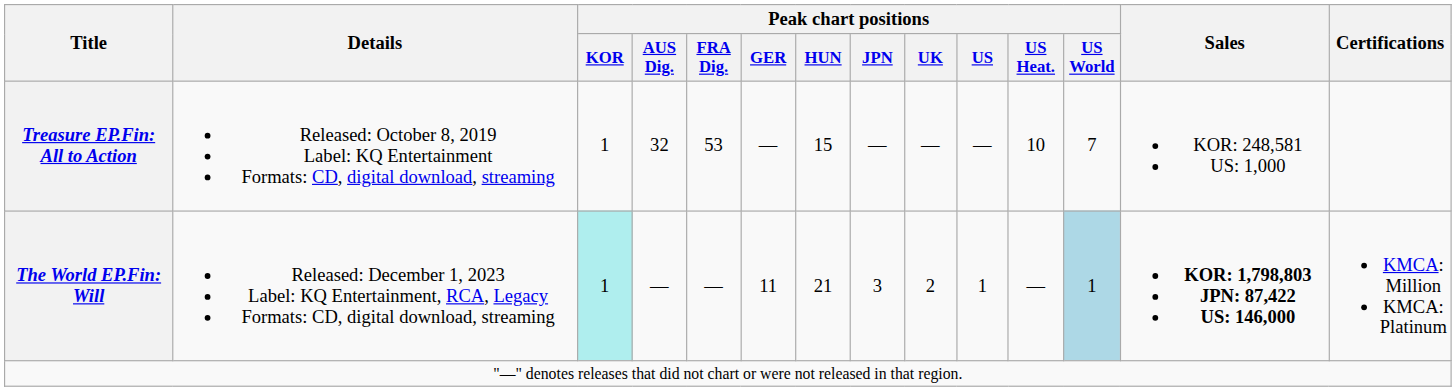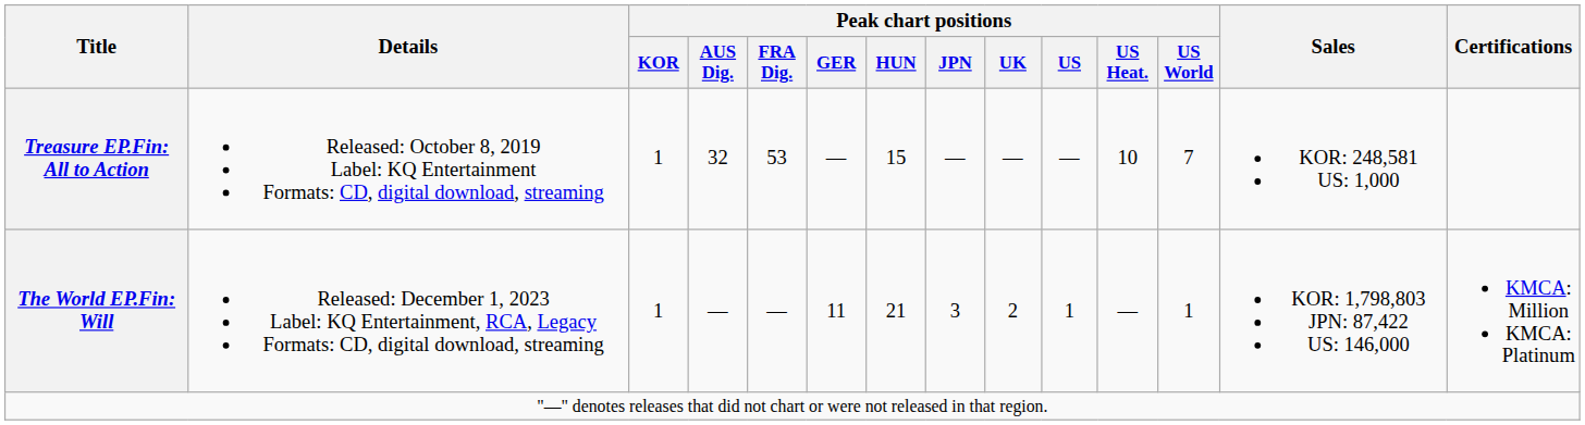The World EP.Fin: Will | Peak chart positions / KOR: paleturquoise background -> no background
The World EP.Fin: Will | Peak chart positions / US World: lightblue background -> no background
The World EP.Fin: Will | Sales: bold -> normal
